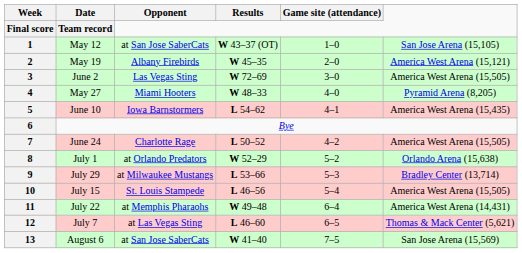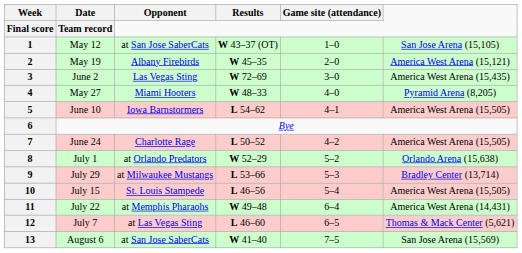3 | column 6: America West Arena (15,505) -> America West Arena (15,435)
5 | column 6: America West Arena (15,435) -> America West Arena (15,505)
